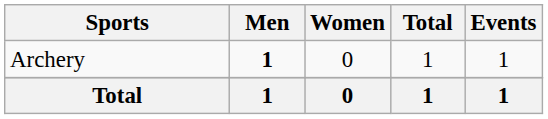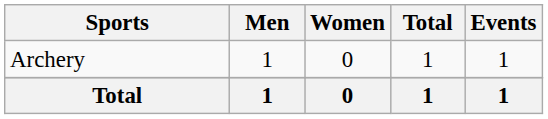Archery | Men: bold -> normal
